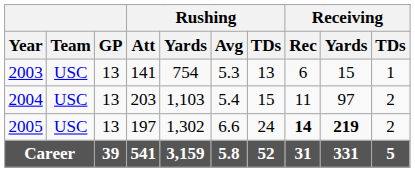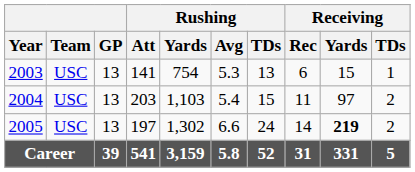2005 | Receiving / Rec: bold -> normal
